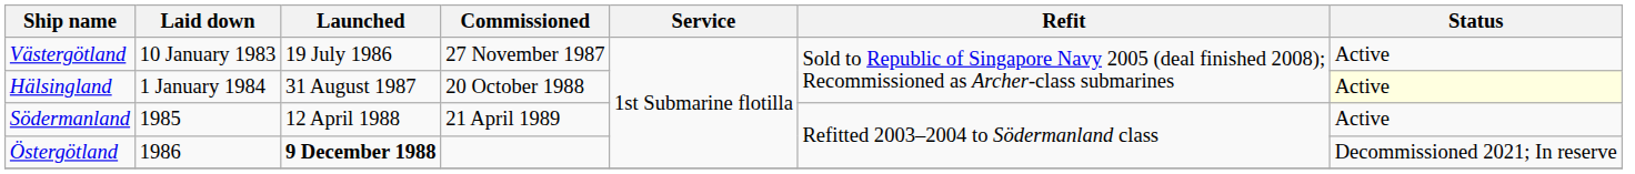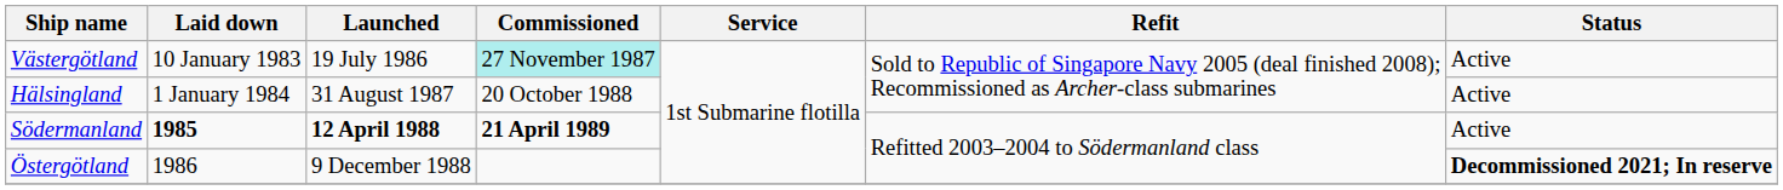Västergötland | Commissioned: no background -> paleturquoise background
Hälsingland | Status: lightyellow background -> no background
Södermanland | Laid down: normal -> bold
Södermanland | Launched: normal -> bold
Södermanland | Commissioned: normal -> bold
Östergötland | Launched: bold -> normal
Östergötland | Status: normal -> bold
